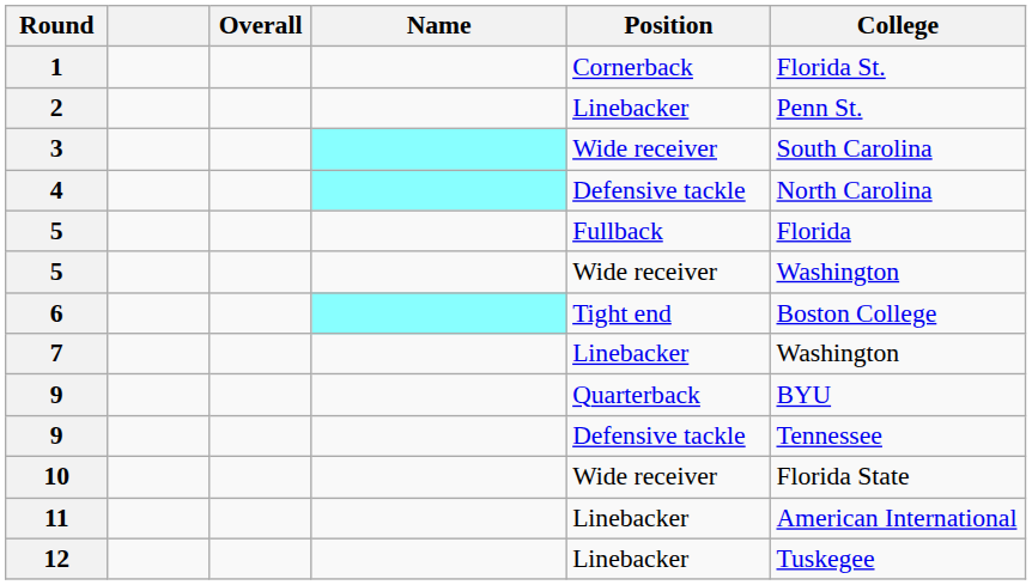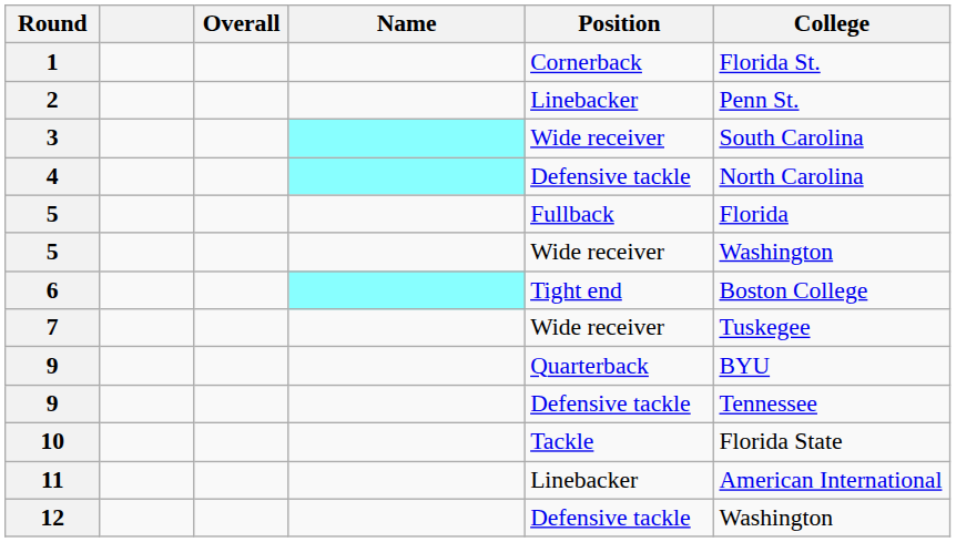7 | Position: Linebacker -> Wide receiver
7 | College: Washington -> Tuskegee
10 | Position: Wide receiver -> Tackle
12 | Position: Linebacker -> Defensive tackle
12 | College: Tuskegee -> Washington
